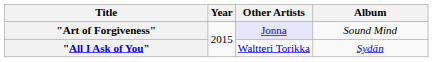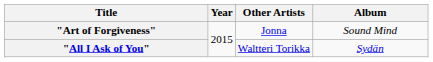"Art of Forgiveness" | Other Artists: lavender background -> no background
